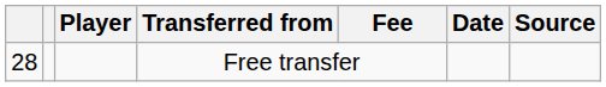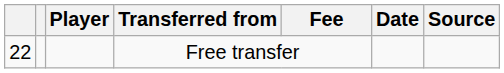Free transfer | column 1: 28 -> 22
